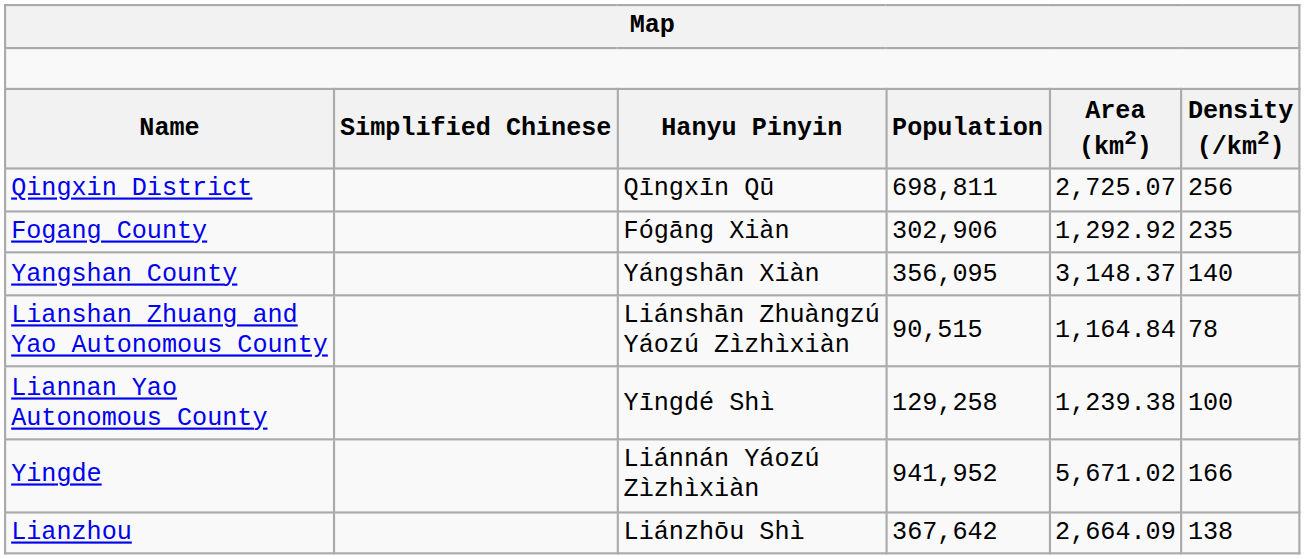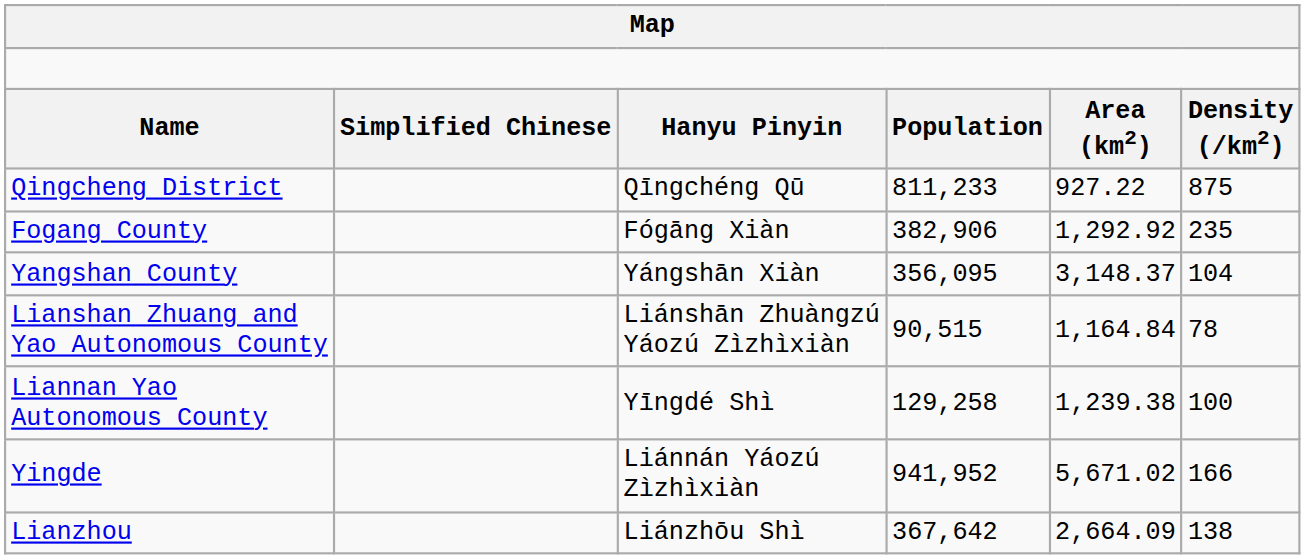+ row: Qingcheng District | Qīngchéng Qū | 811,233 | 927.22 | 875
- row: Qingxin District | Qīngxīn Qū | 698,811 | 2,725.07 | 256
Fogang County | column 4: 302,906 -> 382,906
Yangshan County | column 6: 140 -> 104
